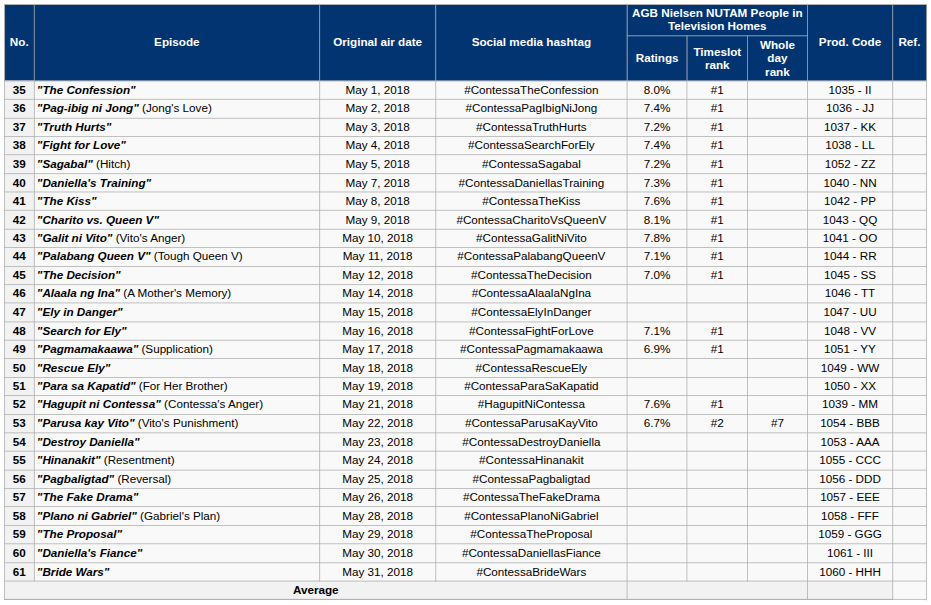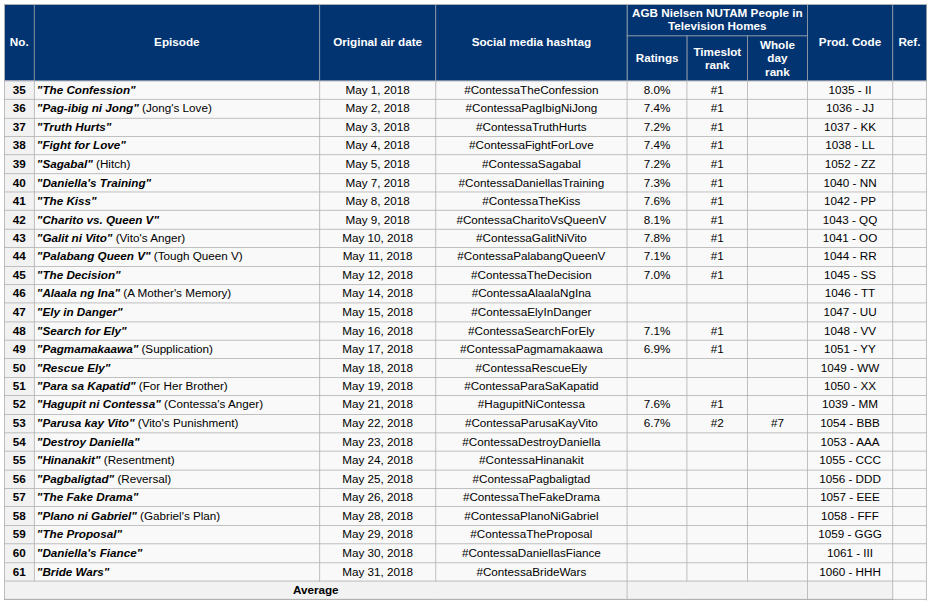38 | Social media hashtag: #ContessaSearchForEly -> #ContessaFightForLove
48 | Social media hashtag: #ContessaFightForLove -> #ContessaSearchForEly
